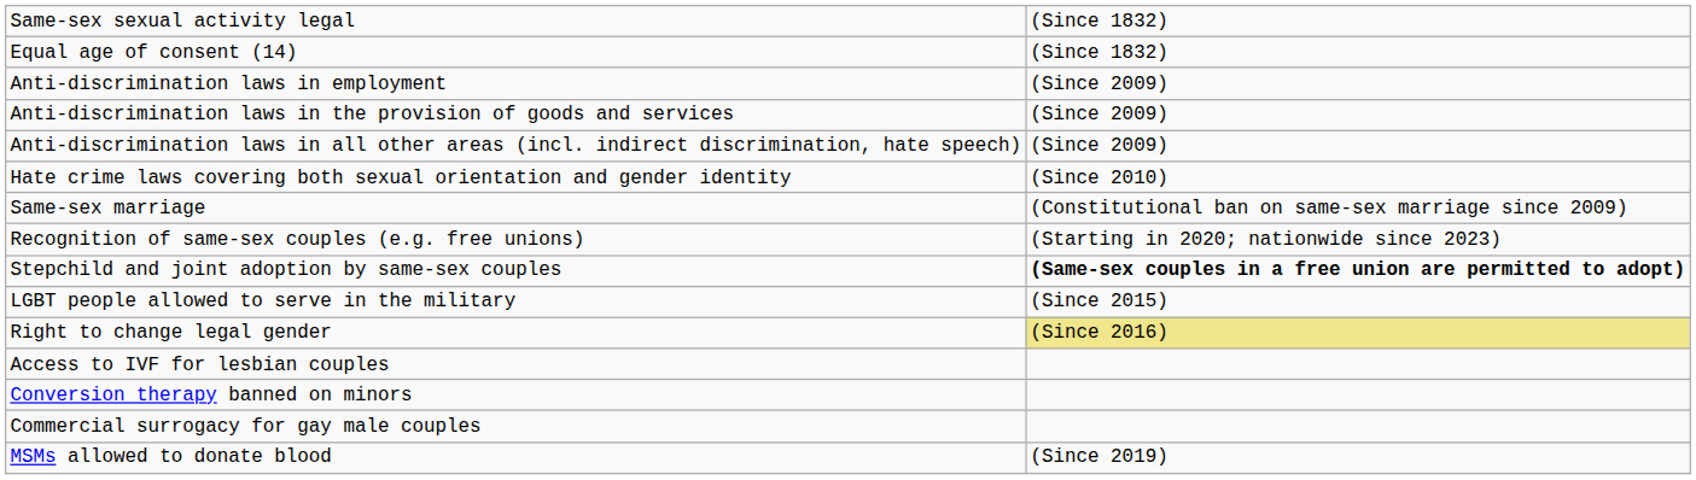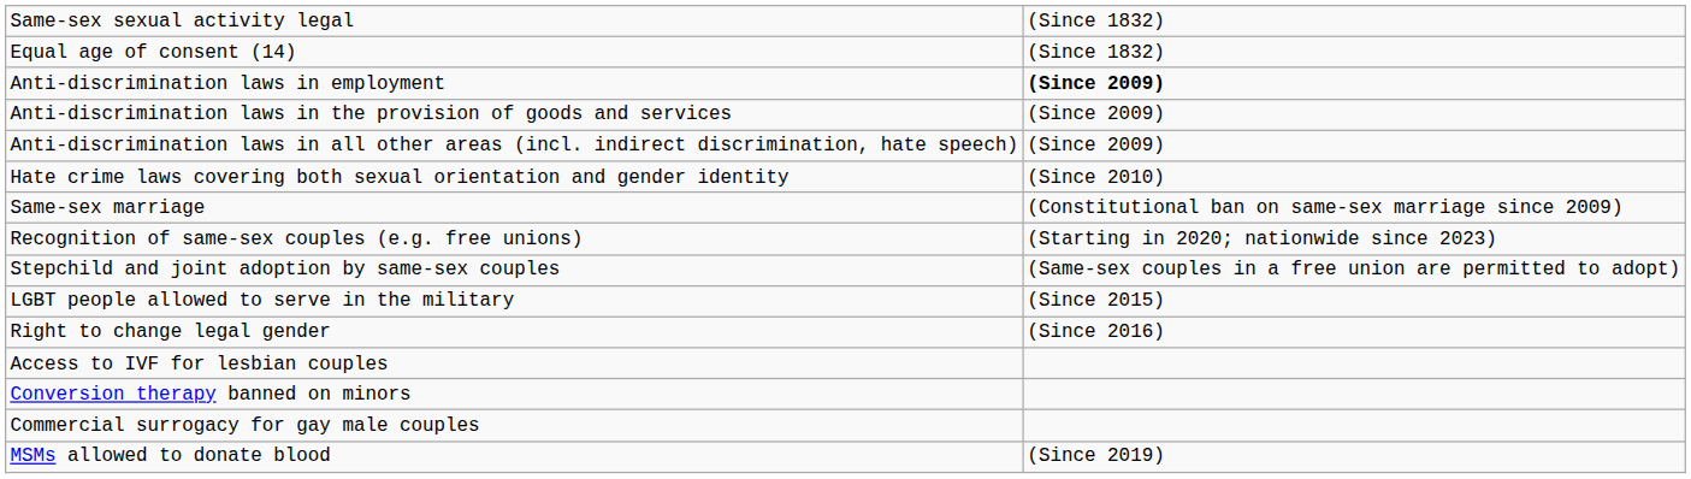Anti-discrimination laws in employment | column 2: normal -> bold
Stepchild and joint adoption by same-sex couples | column 2: bold -> normal
Right to change legal gender | column 2: khaki background -> no background
